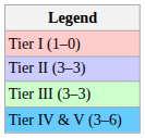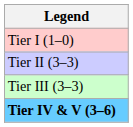row 5 | column 1: normal -> bold
